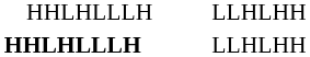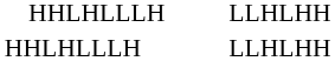row 2 | column 1: bold -> normal
